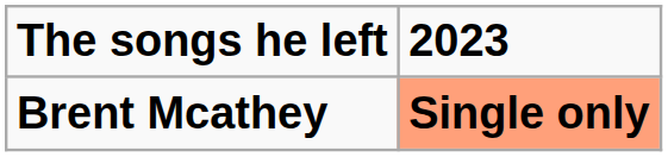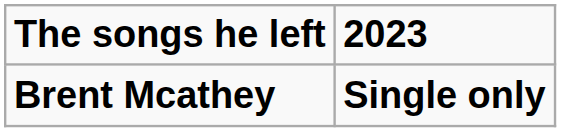Brent Mcathey | 2023: lightsalmon background -> no background
